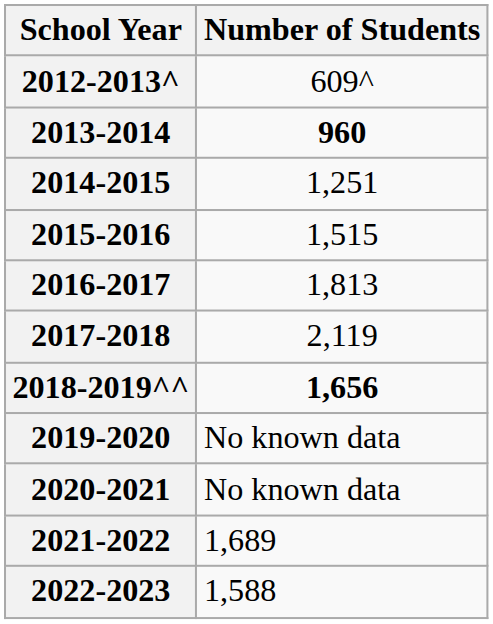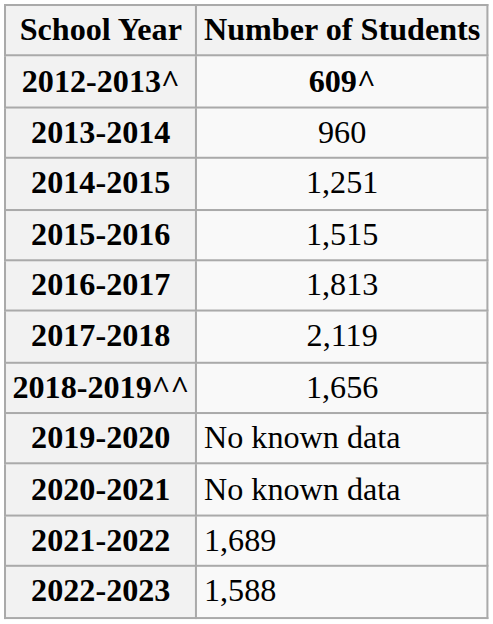2012-2013^ | Number of Students: normal -> bold
2013-2014 | Number of Students: bold -> normal
2018-2019^^ | Number of Students: bold -> normal
